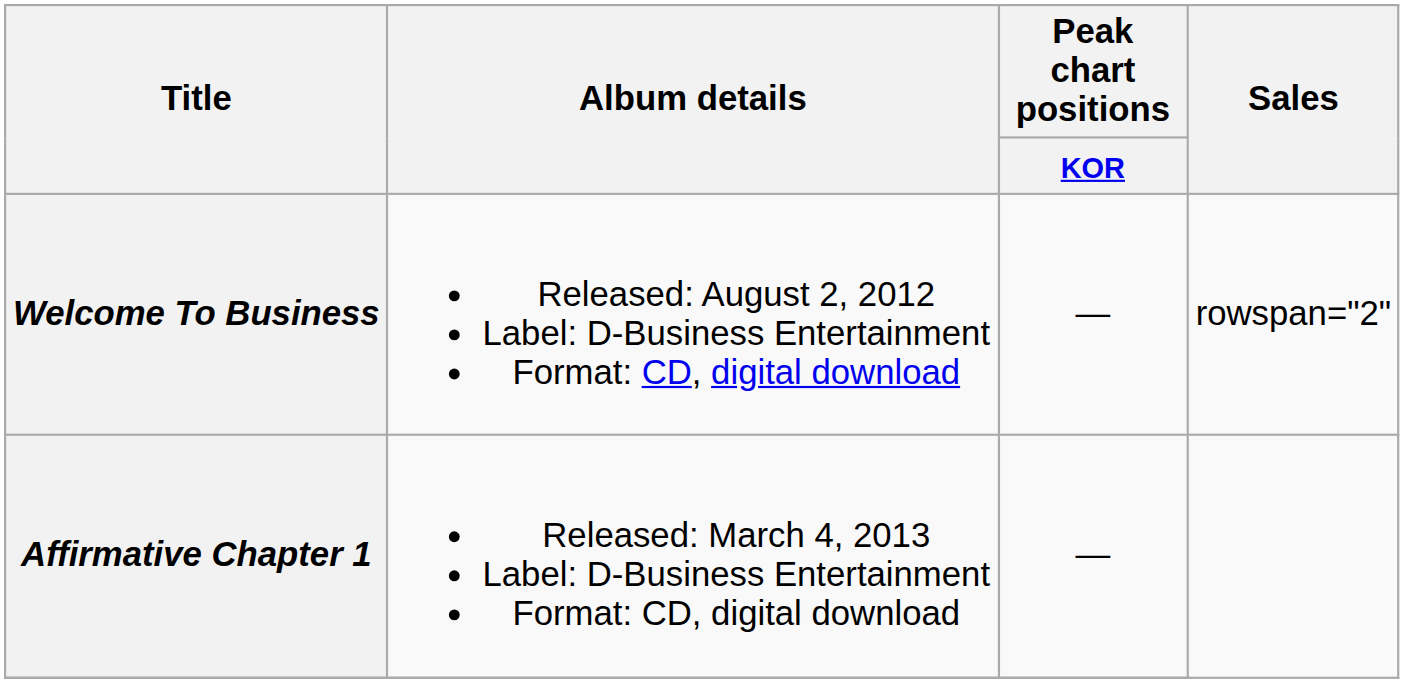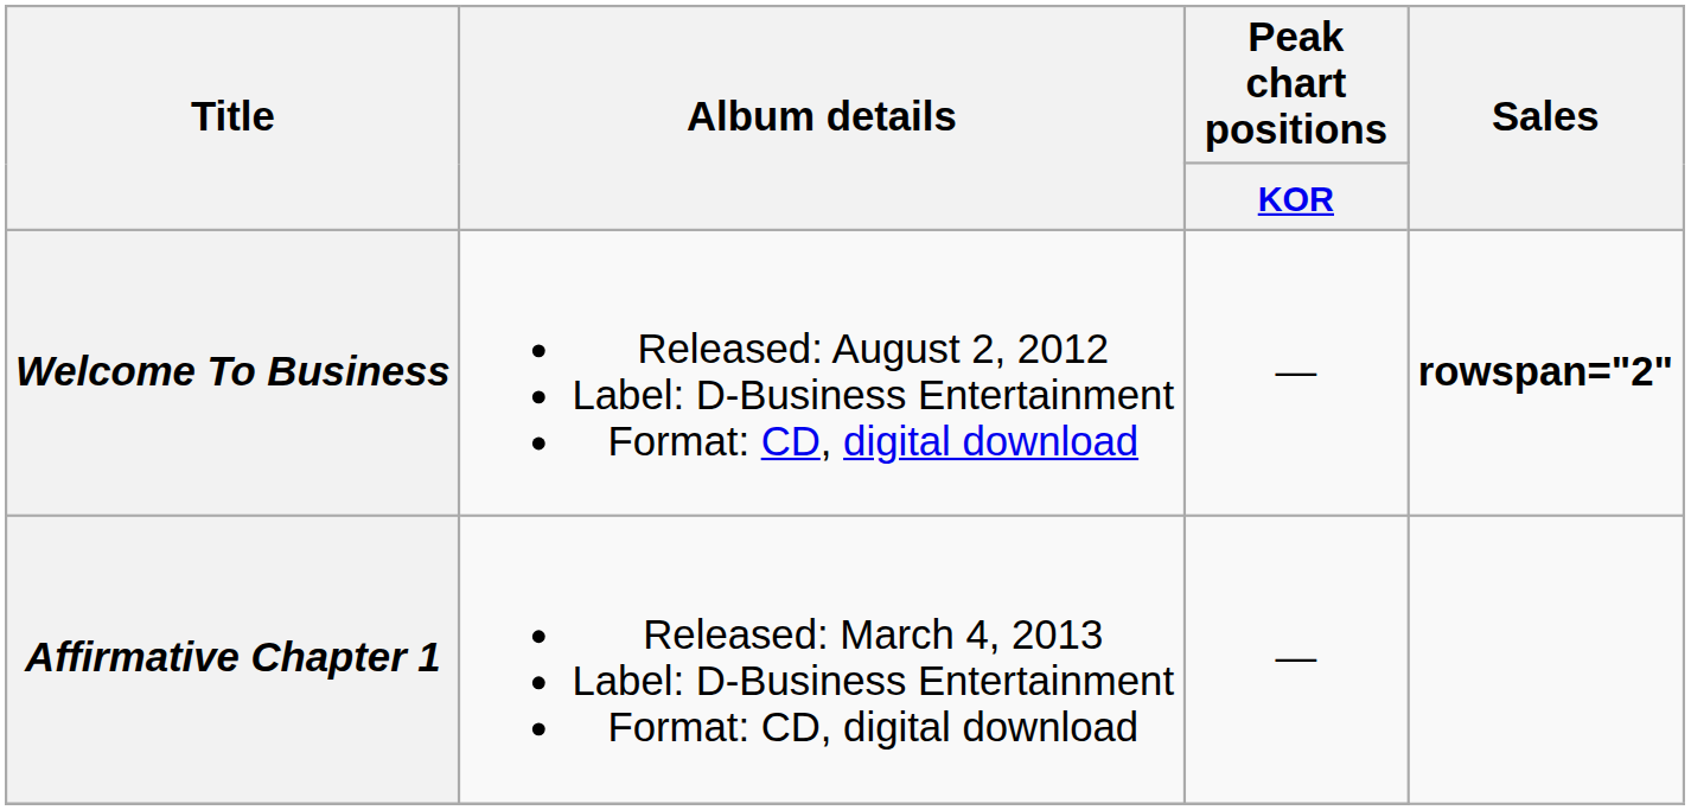Welcome To Business | Sales: normal -> bold
